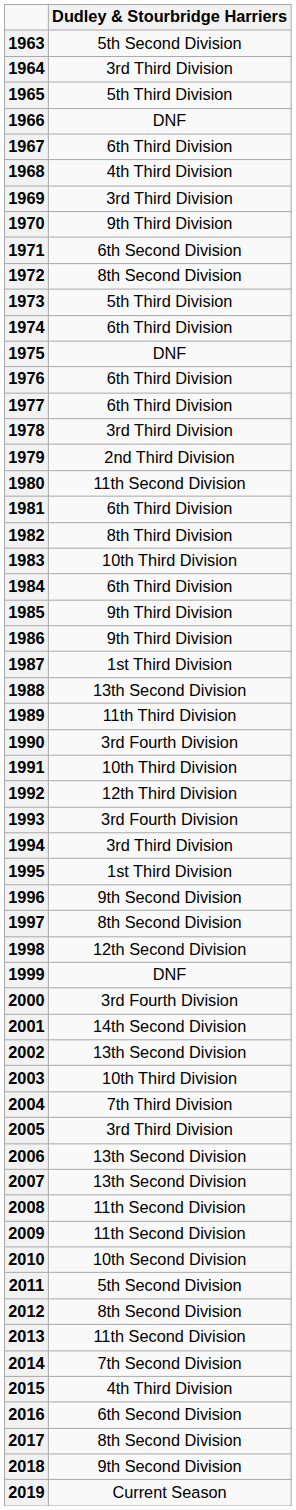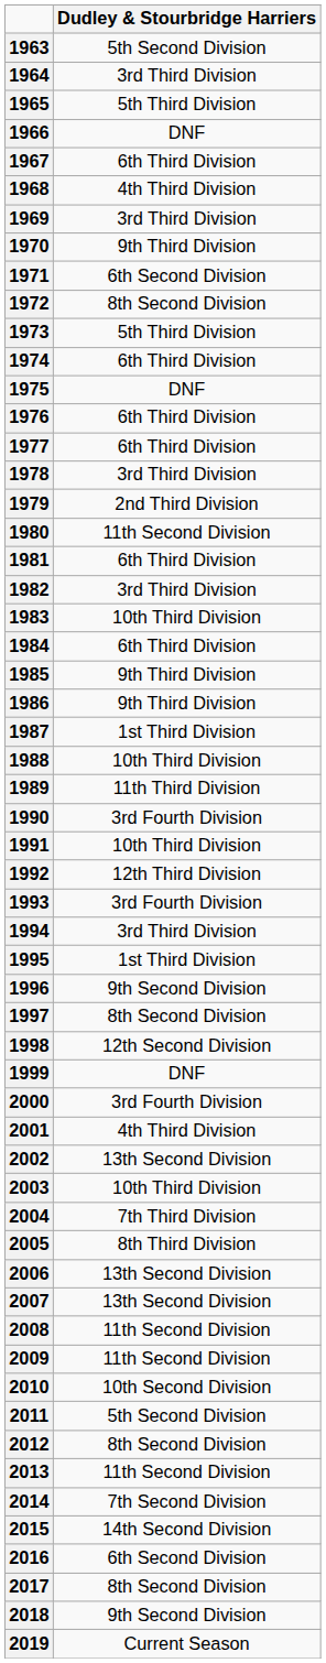1982 | Dudley & Stourbridge Harriers: 8th Third Division -> 3rd Third Division
1988 | Dudley & Stourbridge Harriers: 13th Second Division -> 10th Third Division
2001 | Dudley & Stourbridge Harriers: 14th Second Division -> 4th Third Division
2005 | Dudley & Stourbridge Harriers: 3rd Third Division -> 8th Third Division
2015 | Dudley & Stourbridge Harriers: 4th Third Division -> 14th Second Division
